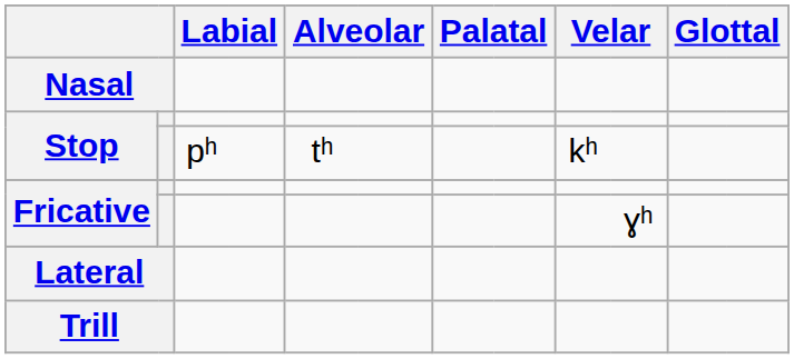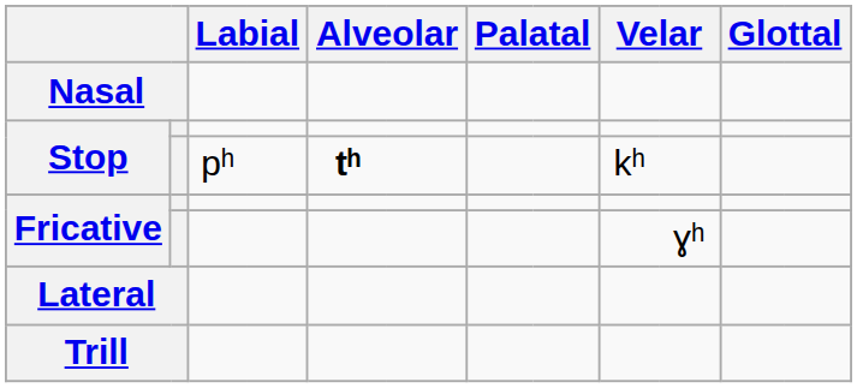Stop / pʰ | column 5: normal -> bold
